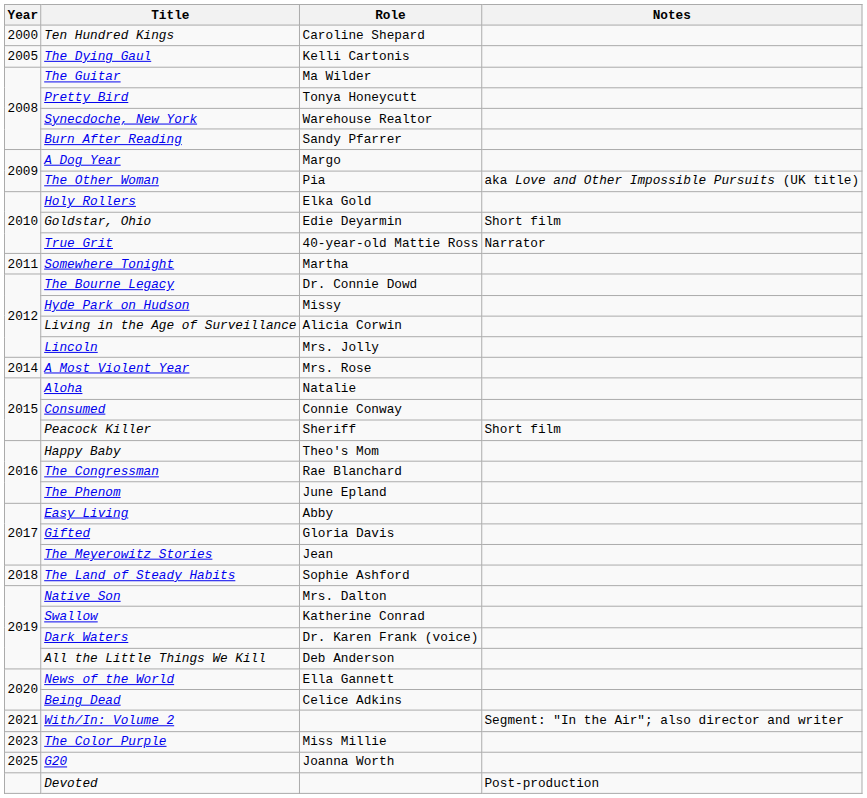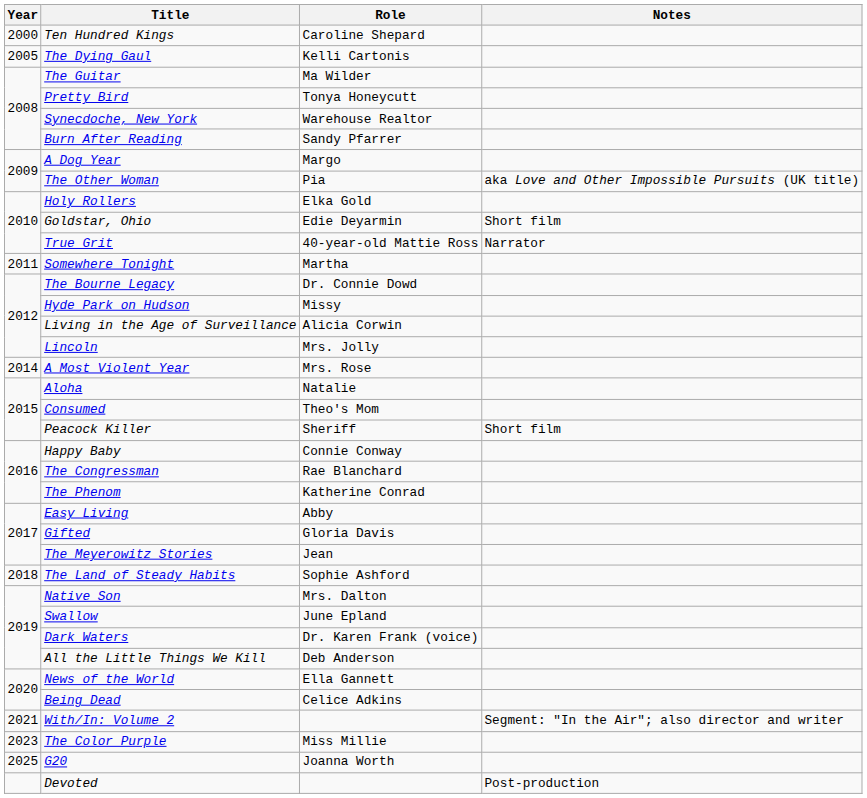Consumed | Role: Connie Conway -> Theo's Mom
Happy Baby | Role: Theo's Mom -> Connie Conway
The Phenom | Role: June Epland -> Katherine Conrad
Swallow | Role: Katherine Conrad -> June Epland
